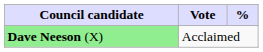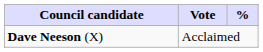Dave Neeson (X) | Council candidate: lightgreen background -> no background
